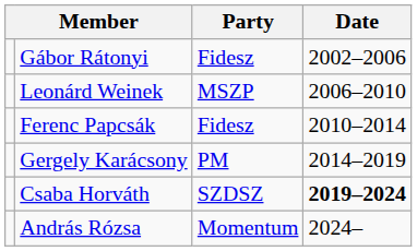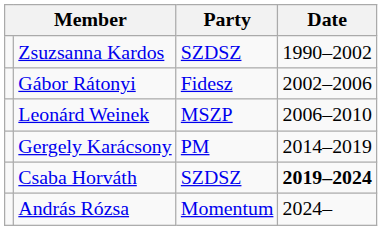+ row: Zsuzsanna Kardos | SZDSZ | 1990–2002
- row: Ferenc Papcsák | Fidesz | 2010–2014
